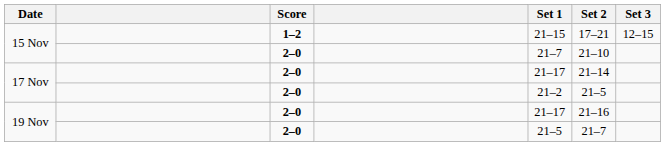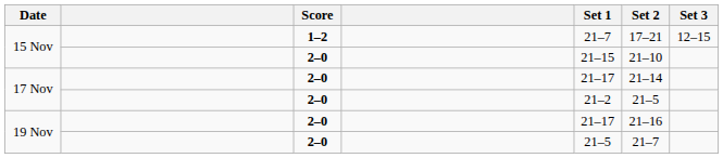15 Nov / 1–2 | Set 1: 21–15 -> 21–7
15 Nov / 2–0 | Set 1: 21–7 -> 21–15
